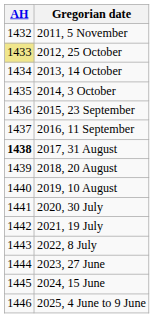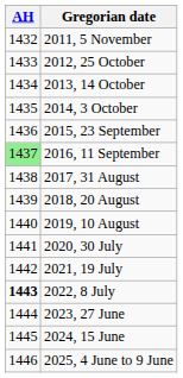2012, 25 October | AH: khaki background -> no background
2016, 11 September | AH: no background -> lightgreen background
2017, 31 August | AH: bold -> normal
2022, 8 July | AH: normal -> bold
